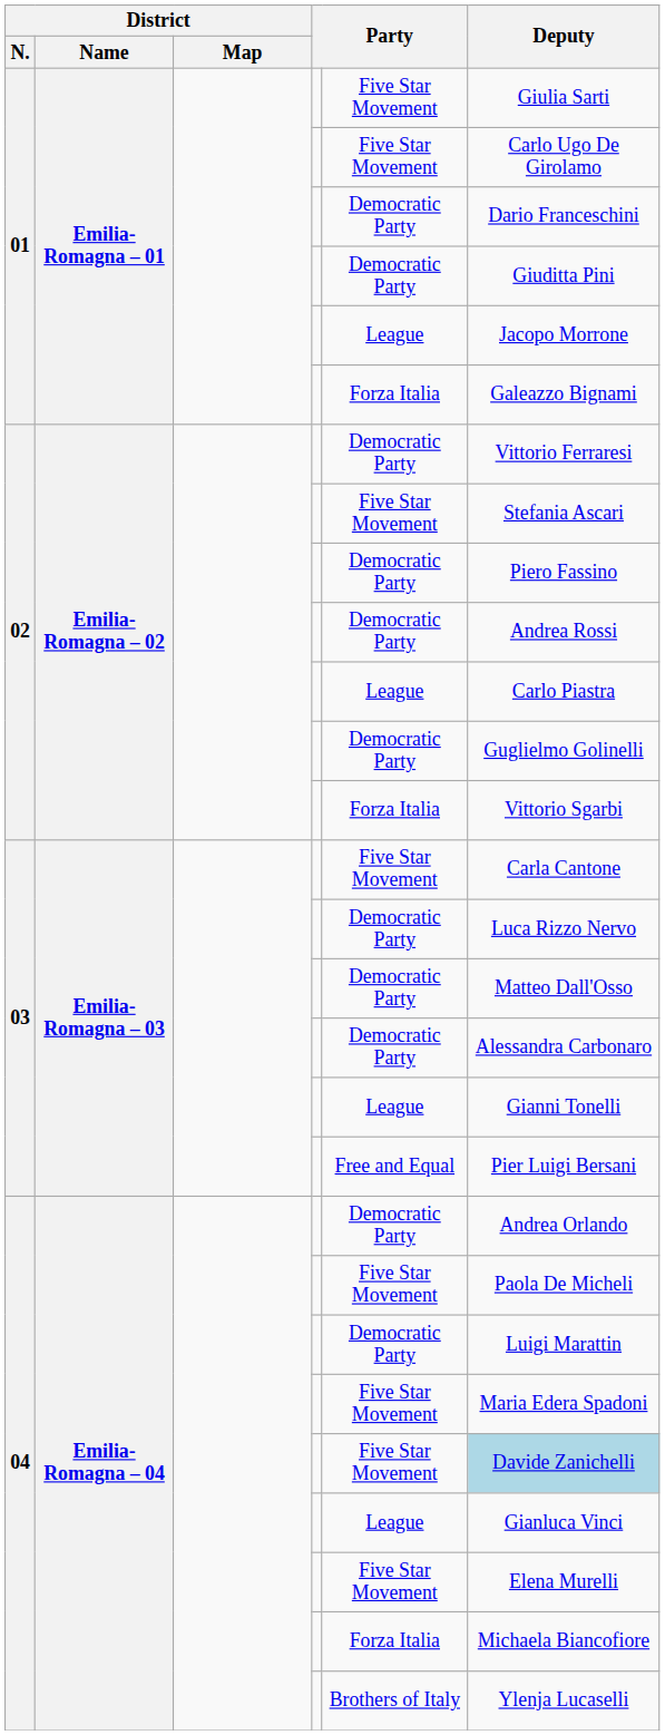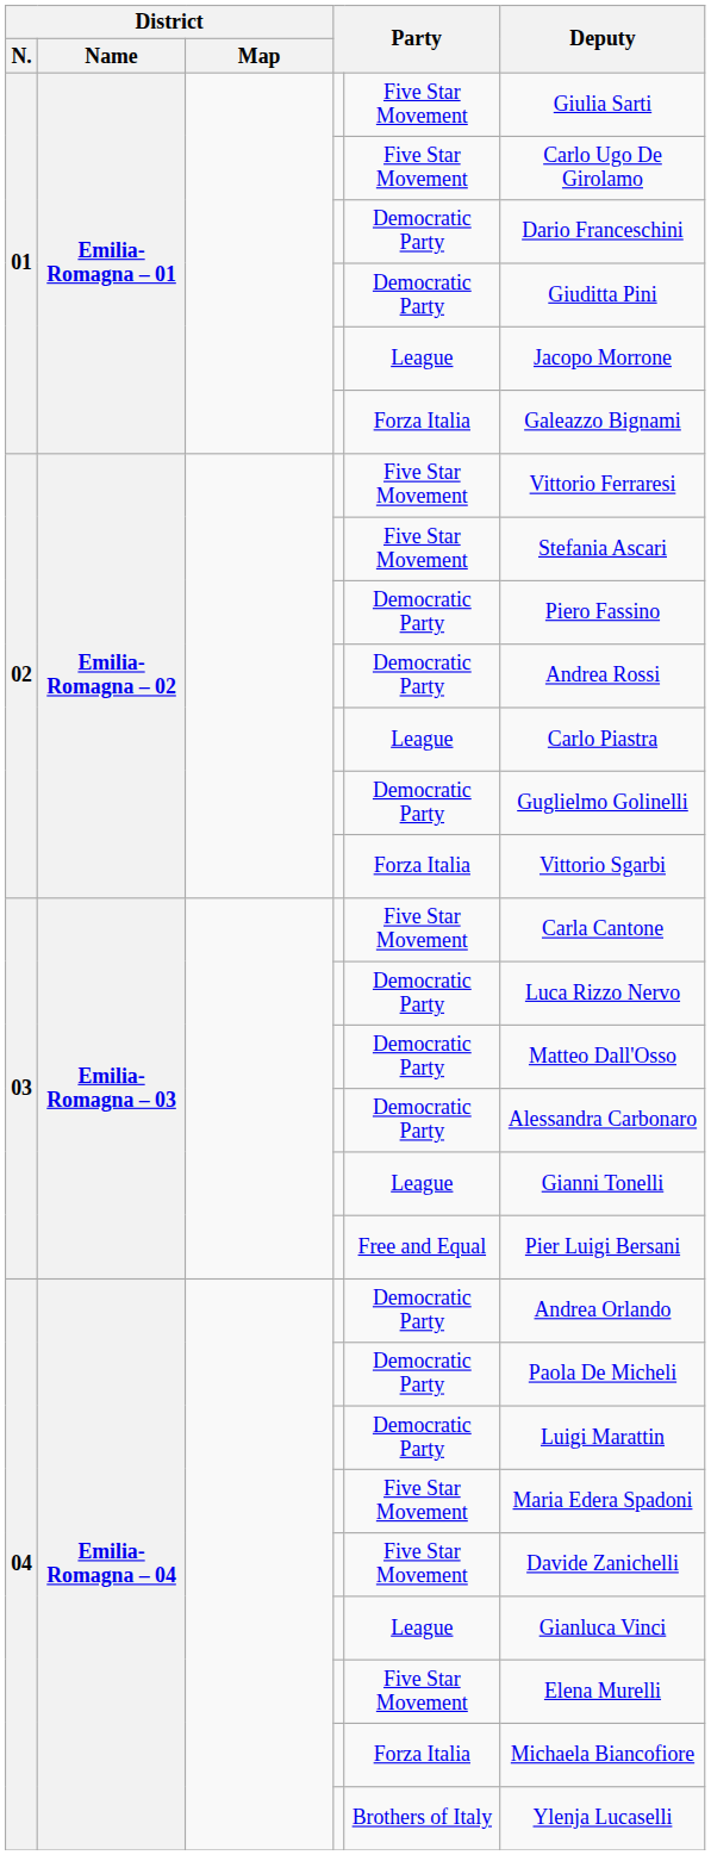row 9 | column 5: Democratic Party -> Five Star Movement
row 23 | column 5: Five Star Movement -> Democratic Party
row 26 | Deputy: lightblue background -> no background
